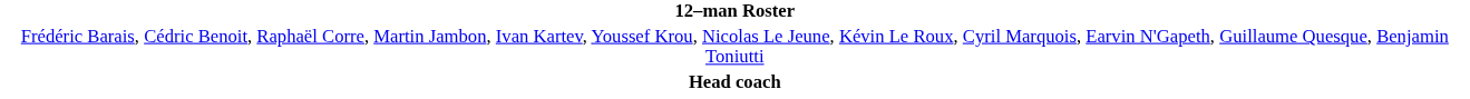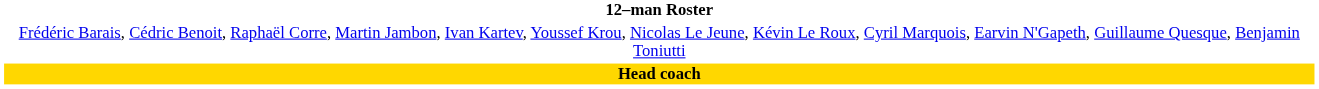row 3 | column 1: no background -> gold background
